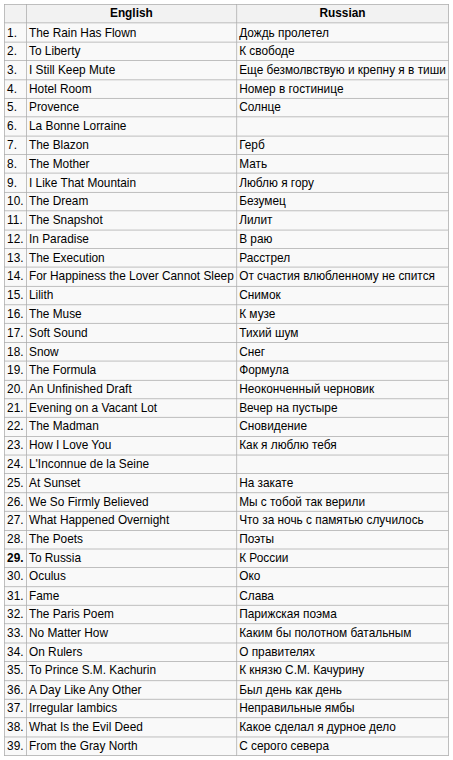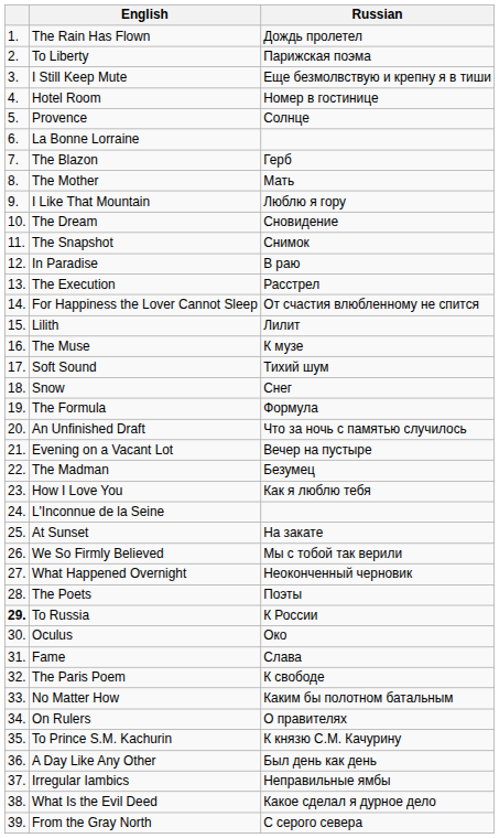To Liberty | Russian: К свободе -> Парижская поэма
The Dream | Russian: Безумец -> Сновидение
The Snapshot | Russian: Лилит -> Снимок
Lilith | Russian: Снимок -> Лилит
An Unfinished Draft | Russian: Неоконченный черновик -> Что за ночь с памятью случилось
The Madman | Russian: Сновидение -> Безумец
What Happened Overnight | Russian: Что за ночь с памятью случилось -> Неоконченный черновик
The Paris Poem | Russian: Парижская поэма -> К свободе
